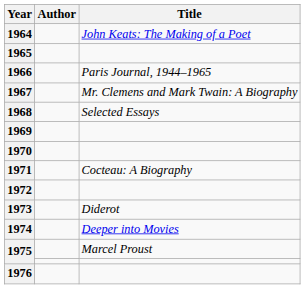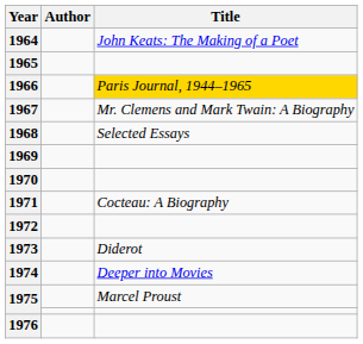1966 | Title: no background -> gold background
